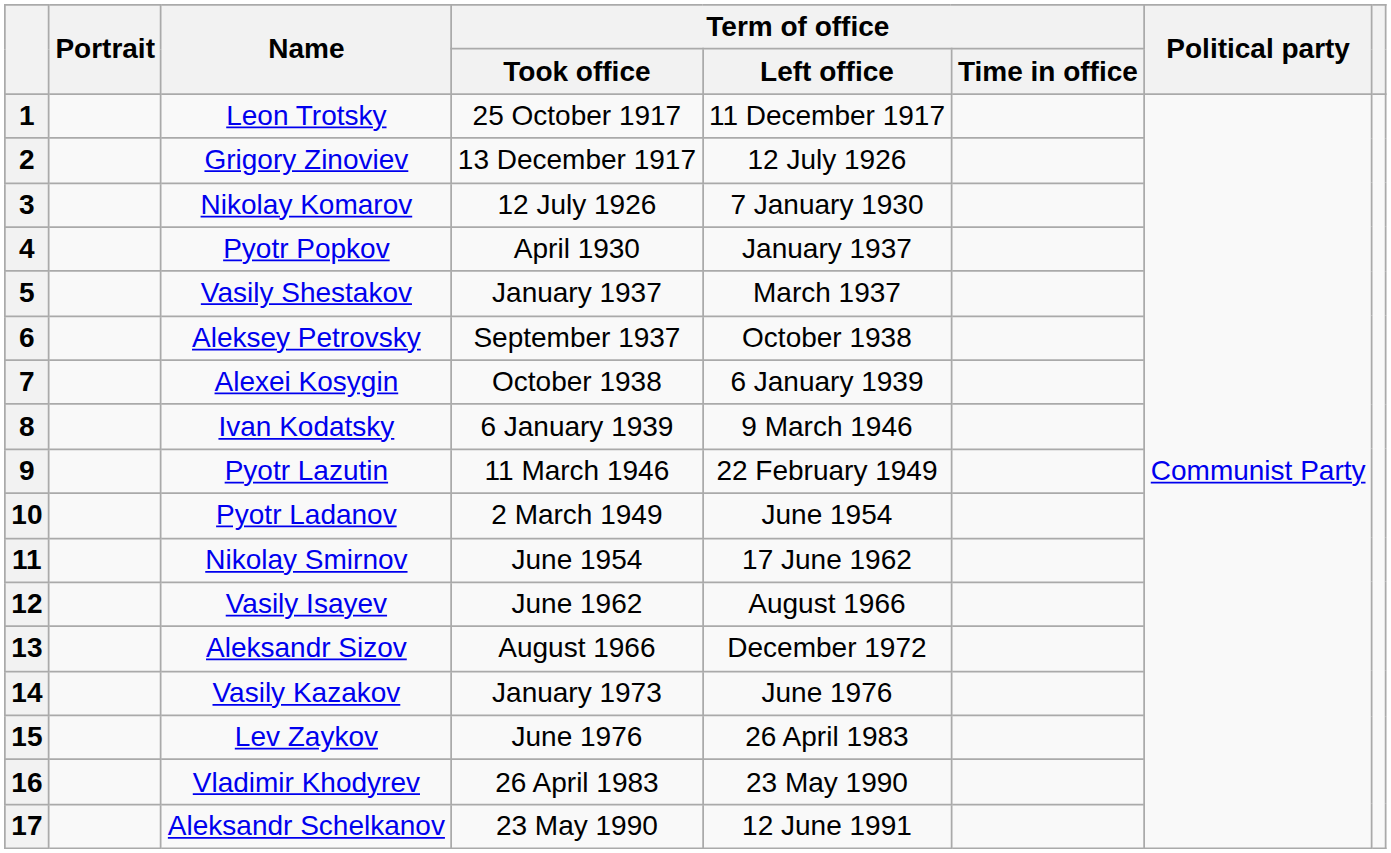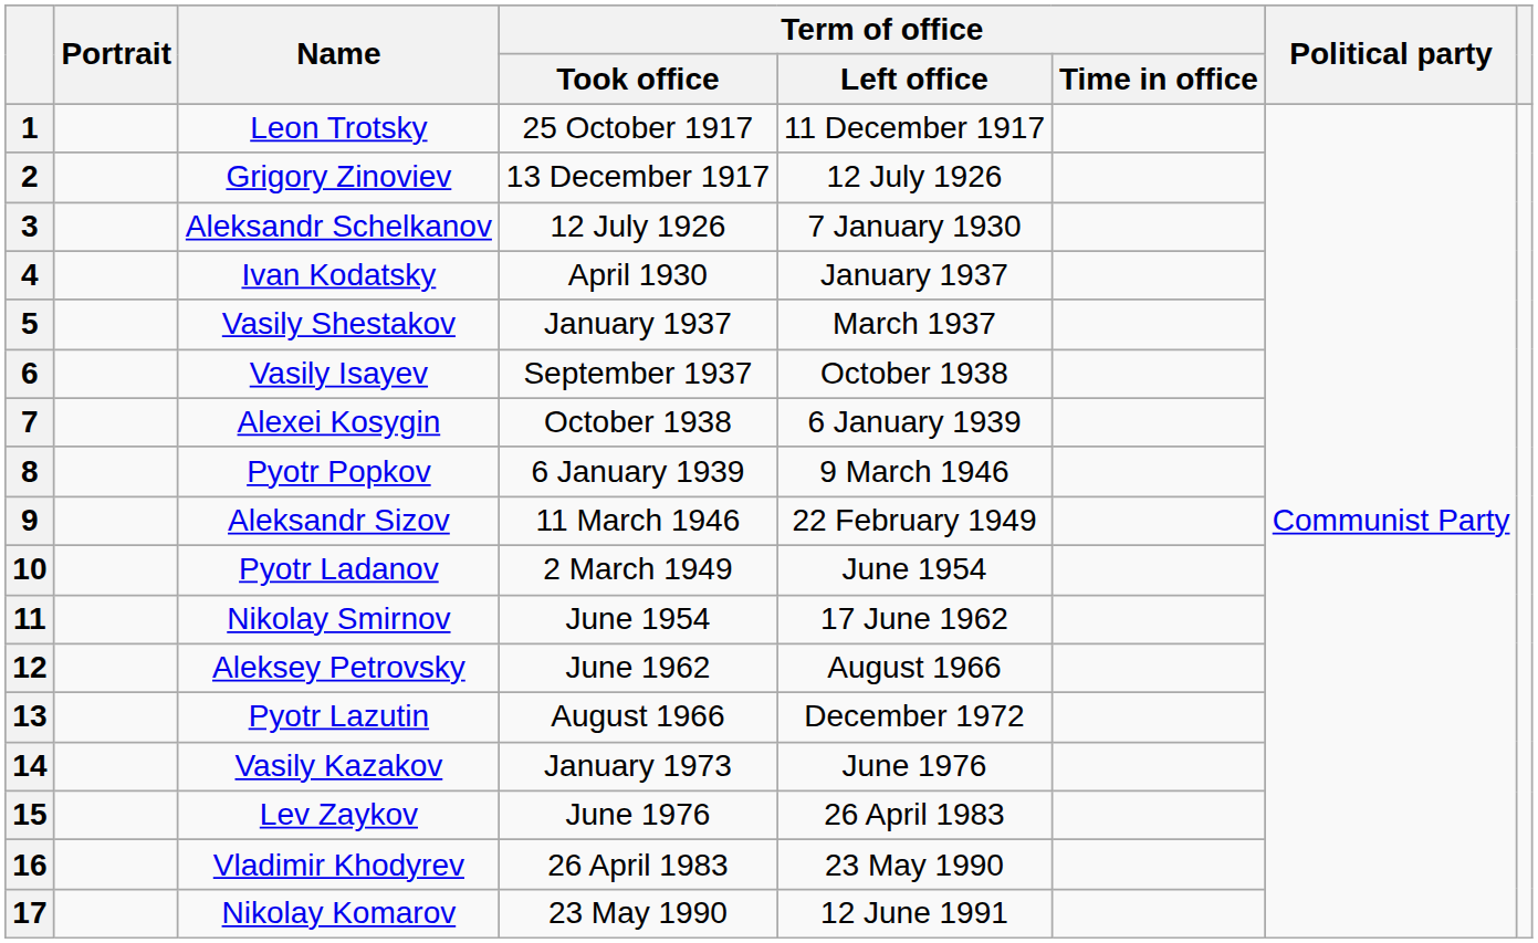3 | Name: Nikolay Komarov -> Aleksandr Schelkanov
4 | Name: Pyotr Popkov -> Ivan Kodatsky
6 | Name: Aleksey Petrovsky -> Vasily Isayev
8 | Name: Ivan Kodatsky -> Pyotr Popkov
9 | Name: Pyotr Lazutin -> Aleksandr Sizov
12 | Name: Vasily Isayev -> Aleksey Petrovsky
13 | Name: Aleksandr Sizov -> Pyotr Lazutin
17 | Name: Aleksandr Schelkanov -> Nikolay Komarov
